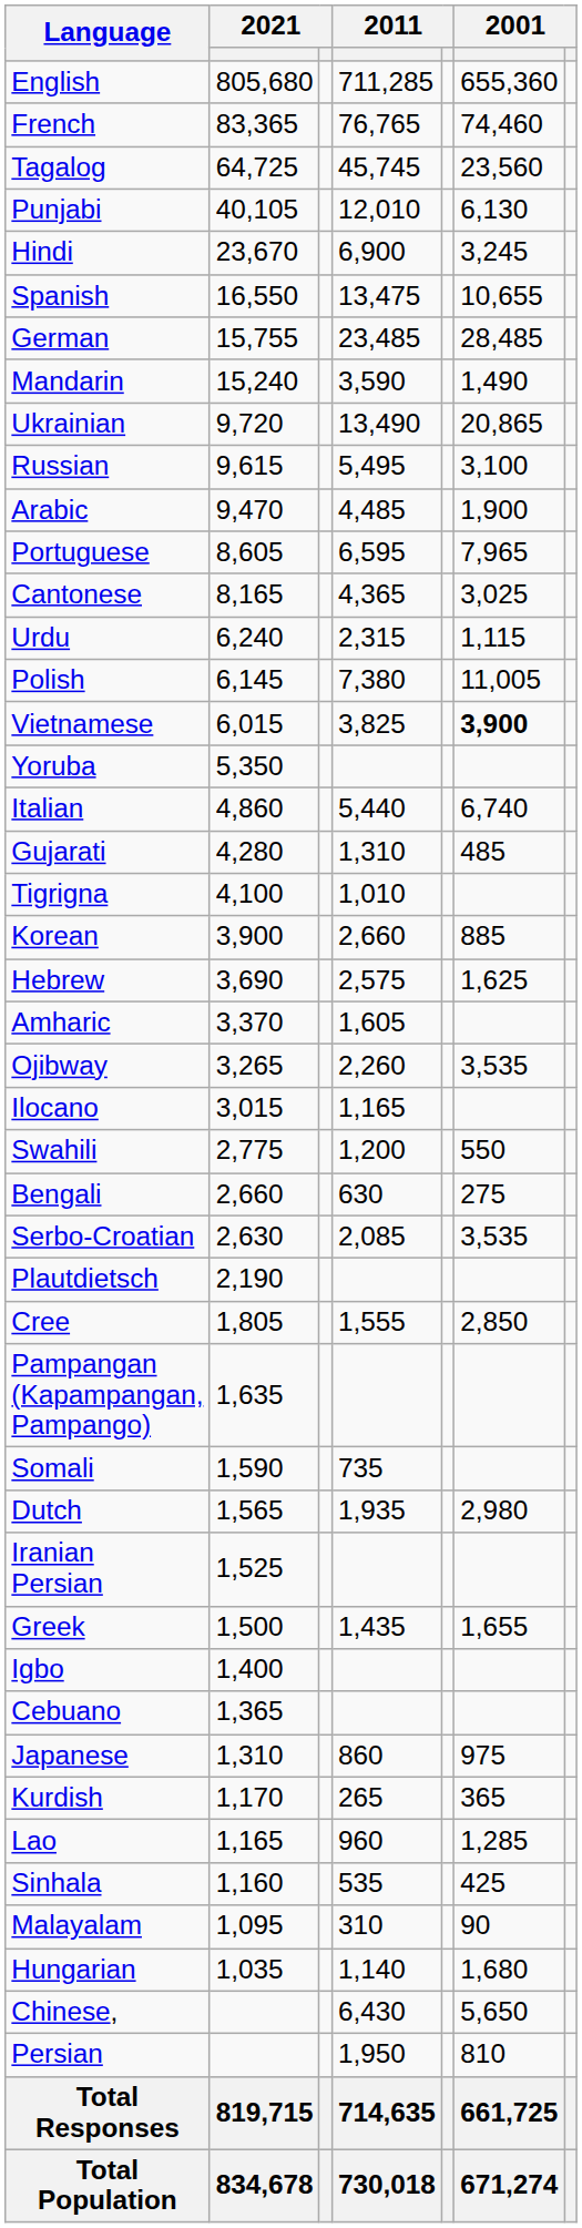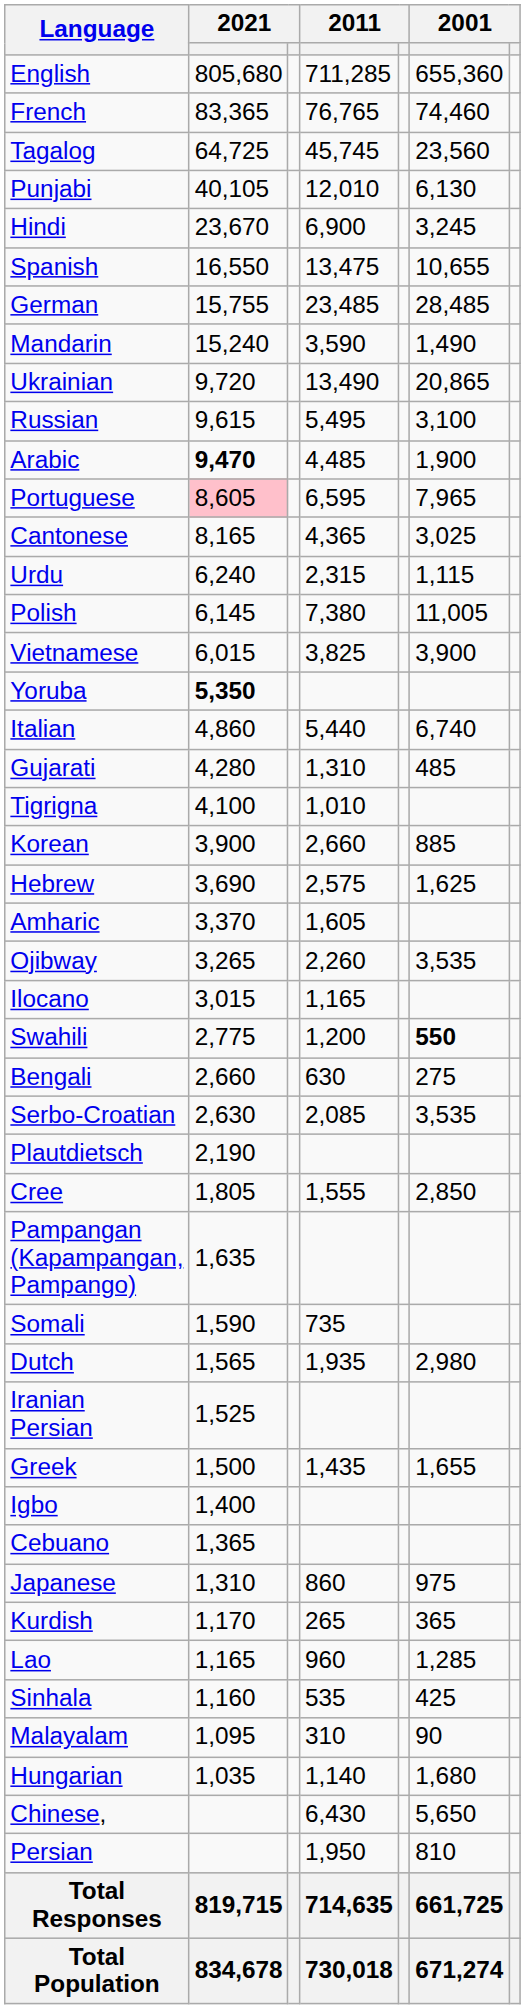Arabic | column 2: normal -> bold
Portuguese | column 2: no background -> pink background
Vietnamese | column 6: bold -> normal
Yoruba | column 2: normal -> bold
Swahili | column 6: normal -> bold
